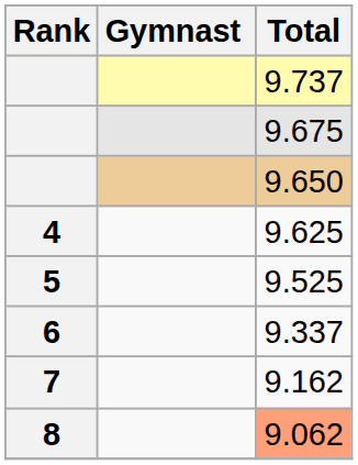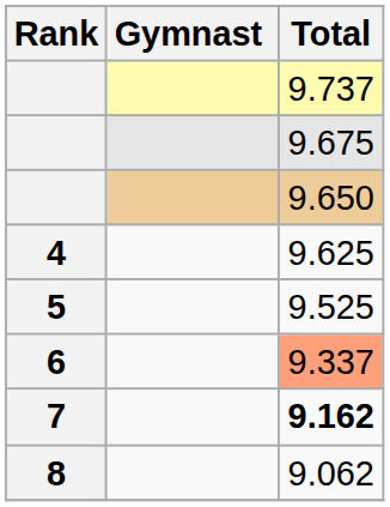9.337 | Total: no background -> lightsalmon background
9.162 | Total: normal -> bold
9.062 | Total: lightsalmon background -> no background
